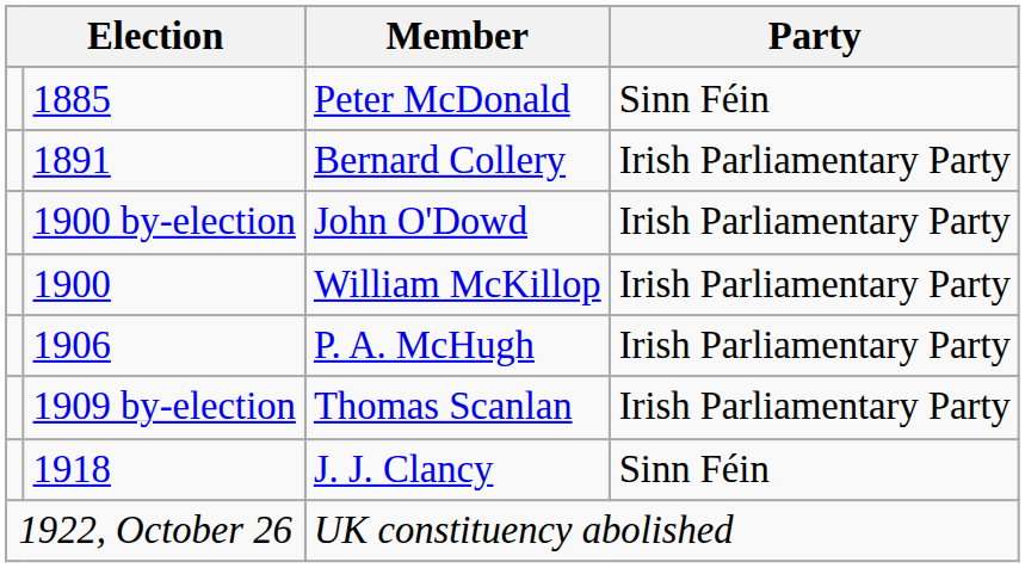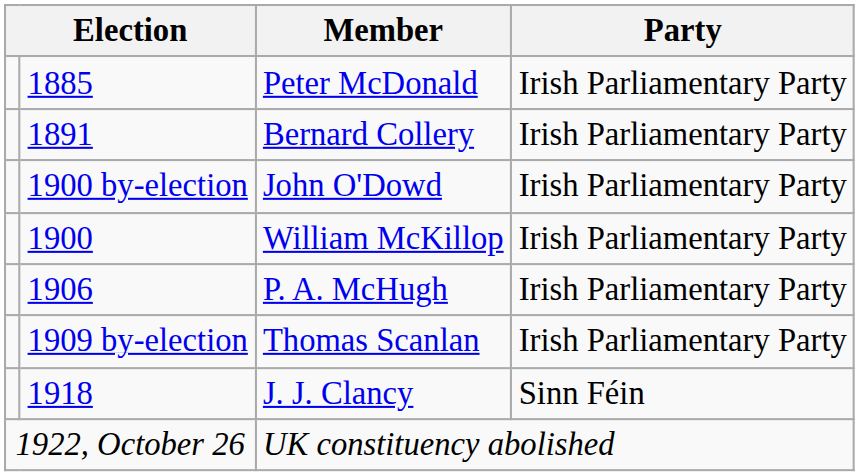Peter McDonald | Party: Sinn Féin -> Irish Parliamentary Party
